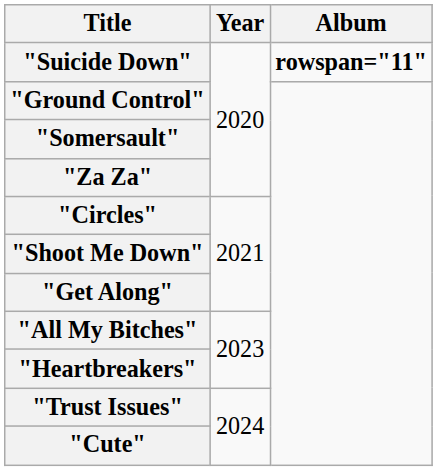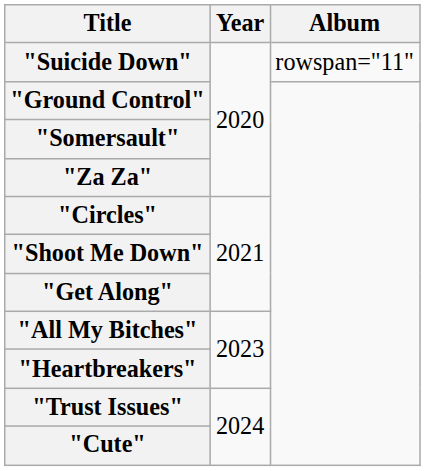"Suicide Down" | Album: bold -> normal
